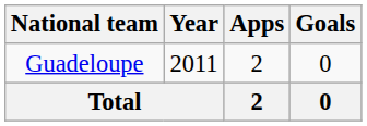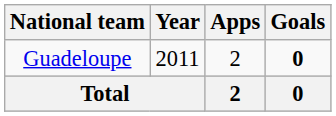Guadeloupe | Goals: normal -> bold
